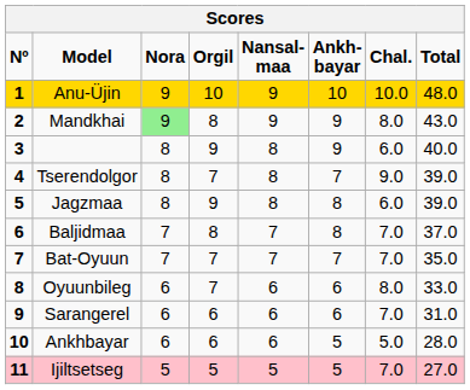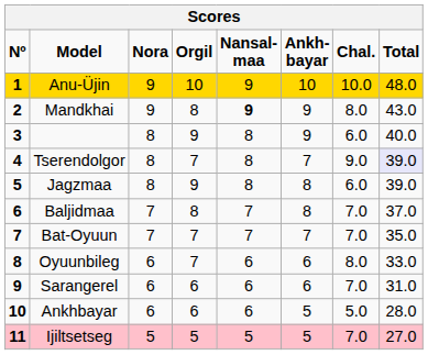Mandkhai | Nora: lightgreen background -> no background
Mandkhai | Nansal- maa: normal -> bold
Tserendolgor | Total: no background -> lavender background
